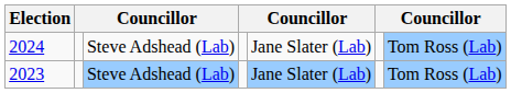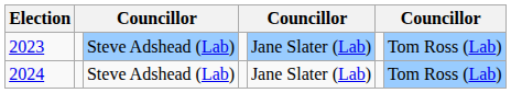rows swapped: 2023 <-> 2024
